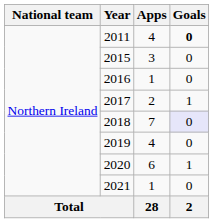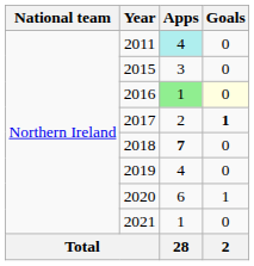2011 | Apps: no background -> paleturquoise background
2011 | Goals: bold -> normal
2016 | Apps: no background -> lightgreen background
2016 | Goals: no background -> lightyellow background
2017 | Goals: normal -> bold
2018 | Apps: normal -> bold
2018 | Goals: lavender background -> no background
